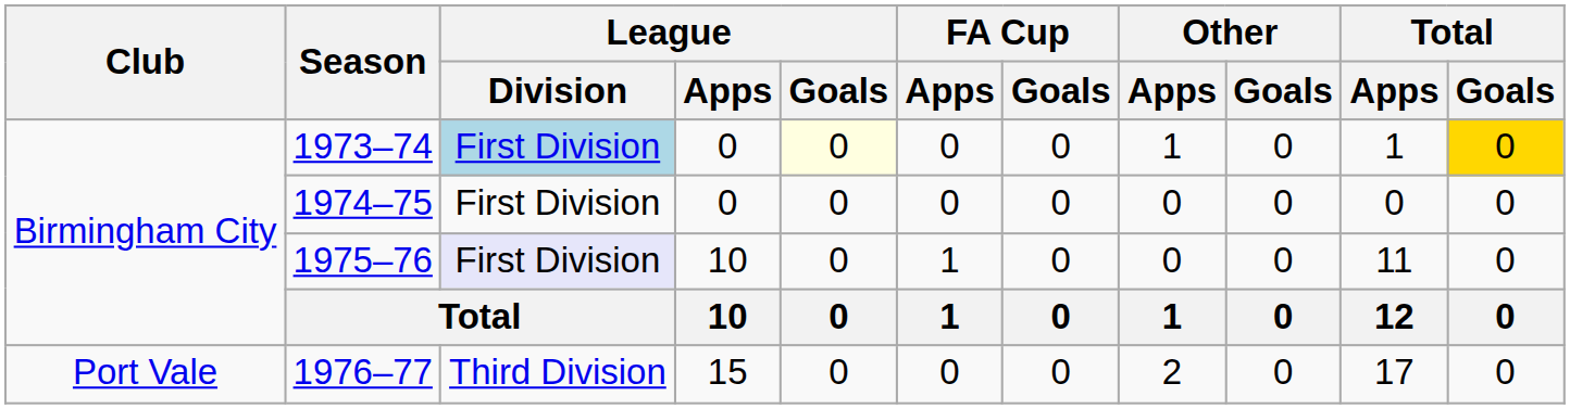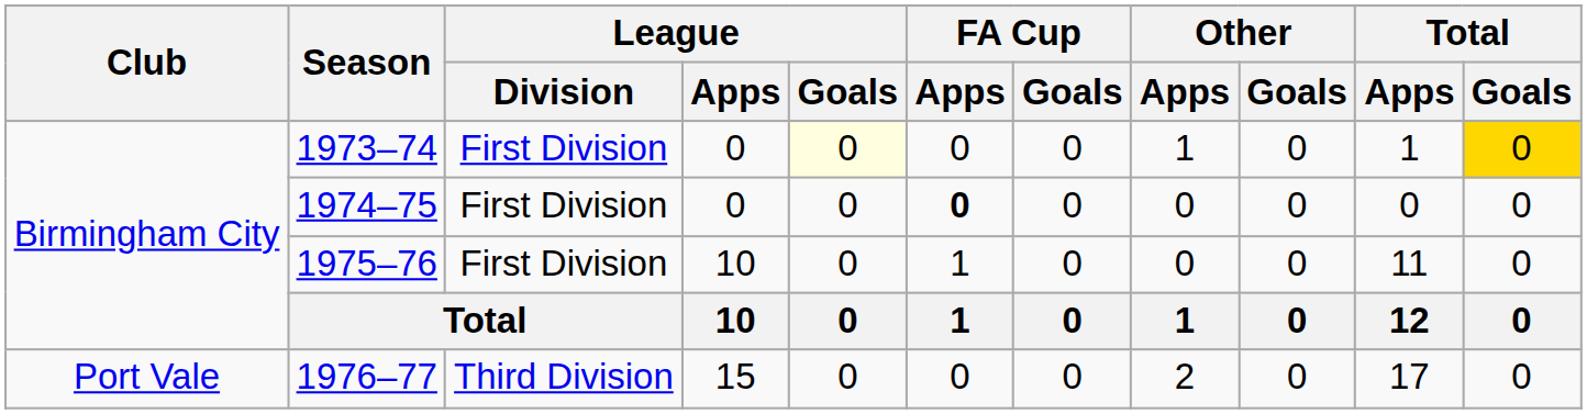1973–74 | League / Division: lightblue background -> no background
1974–75 | FA Cup / Apps: normal -> bold
1975–76 | League / Division: lavender background -> no background
